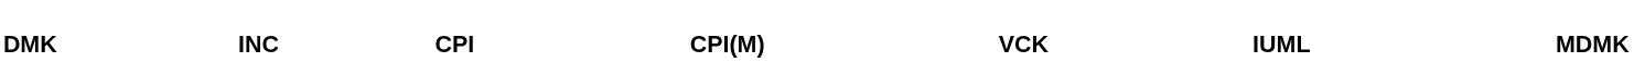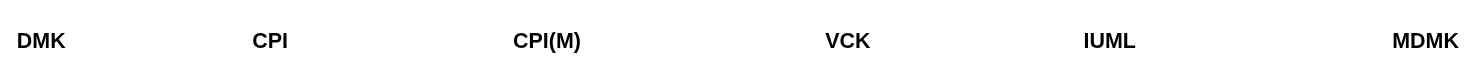- column: 9 | INC
